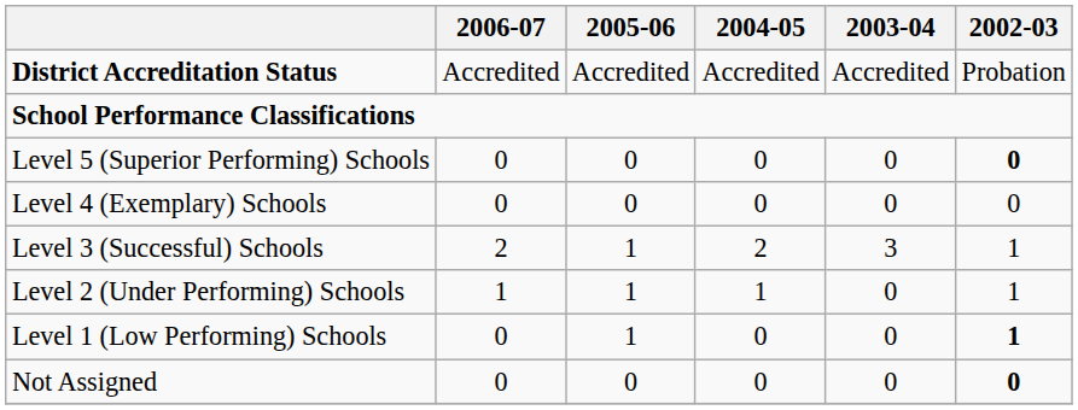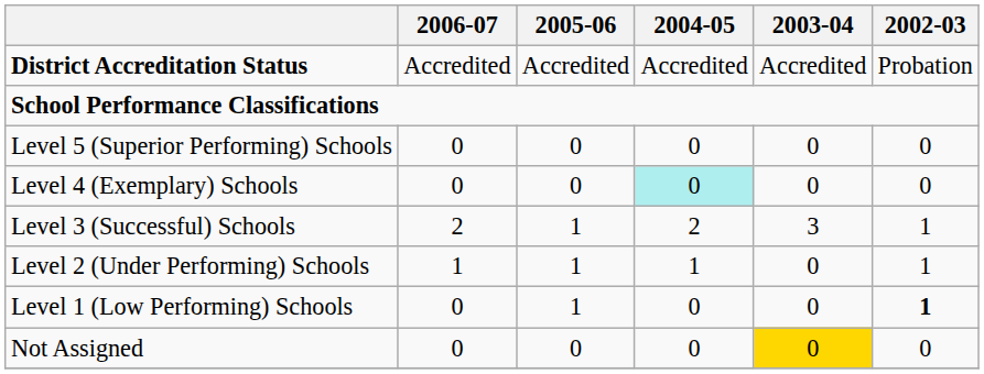Level 5 (Superior Performing) Schools | 2002-03: bold -> normal
Level 4 (Exemplary) Schools | 2004-05: no background -> paleturquoise background
Not Assigned | 2003-04: no background -> gold background
Not Assigned | 2002-03: bold -> normal
